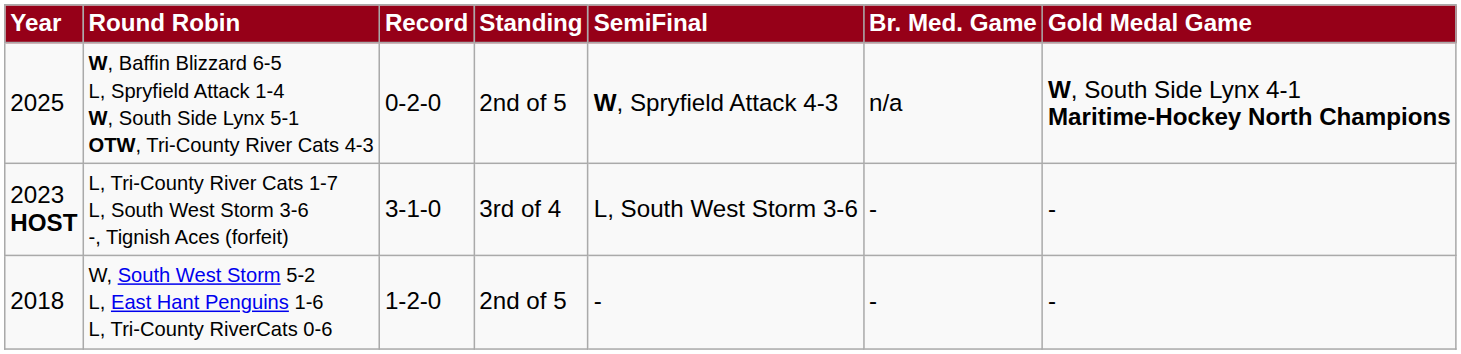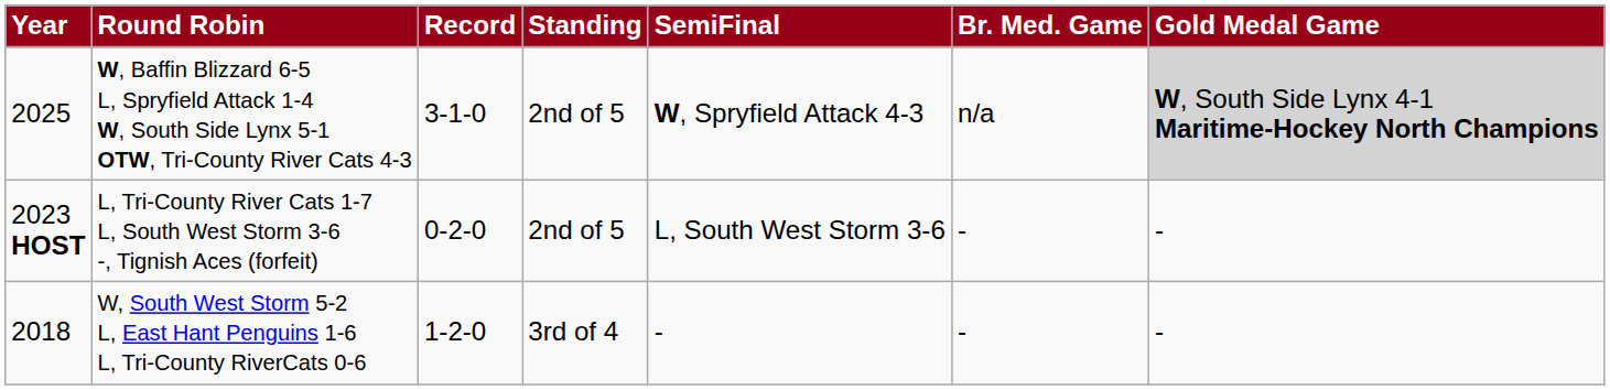row 2 | column 3: 0-2-0 -> 3-1-0
row 2 | column 7: no background -> lightgrey background
row 3 | column 3: 3-1-0 -> 0-2-0
row 3 | column 4: 3rd of 4 -> 2nd of 5
row 4 | column 4: 2nd of 5 -> 3rd of 4
